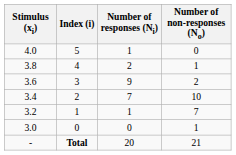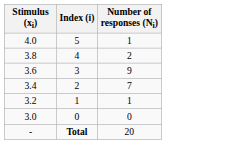- column: Number of non-responses (No) | 0 | 1 | 2 | 10 | 7 | 1 | 21
